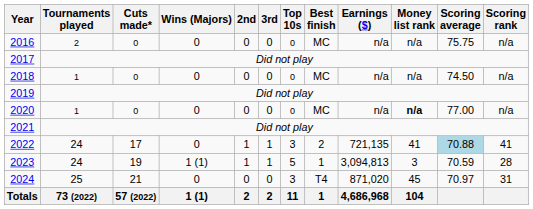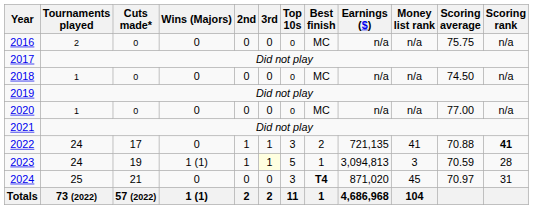2020 | Money list rank: bold -> normal
2022 | Scoring average: lightblue background -> no background
2022 | Scoring rank: normal -> bold
2023 | 3rd: no background -> lightyellow background
2024 | Best finish: normal -> bold
